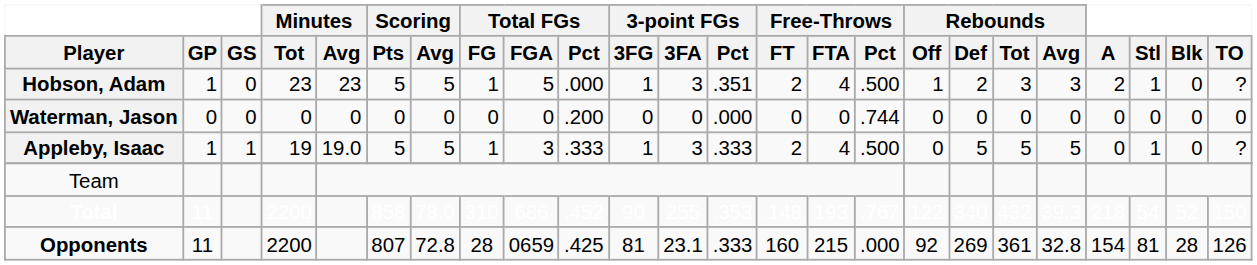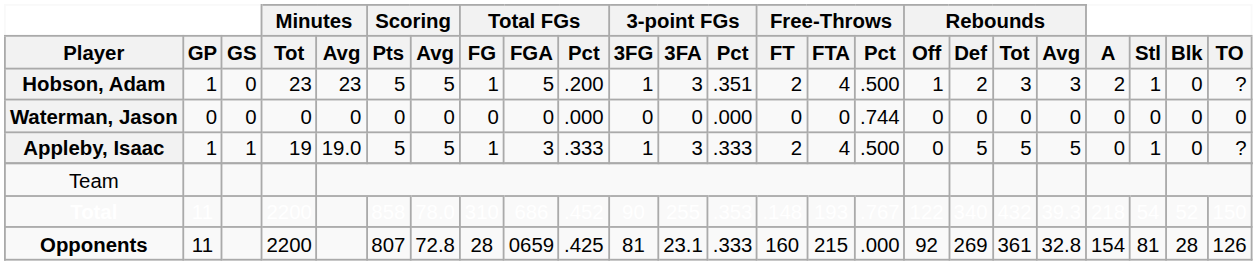Hobson, Adam | Total FGs / Pct: .000 -> .200
Waterman, Jason | Total FGs / Pct: .200 -> .000
